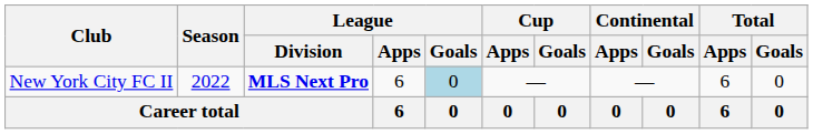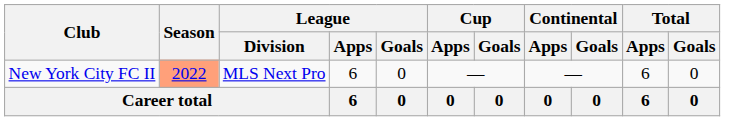New York City FC II | Season: no background -> lightsalmon background
New York City FC II | League / Division: bold -> normal
New York City FC II | League / Goals: lightblue background -> no background
